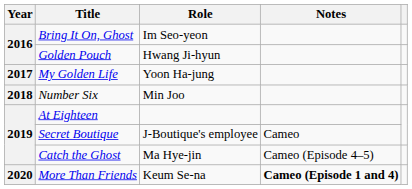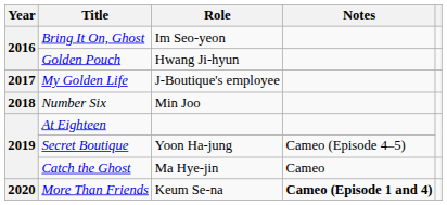My Golden Life | Role: Yoon Ha-jung -> J-Boutique's employee
Secret Boutique | Role: J-Boutique's employee -> Yoon Ha-jung
Secret Boutique | Notes: Cameo -> Cameo (Episode 4–5)
Catch the Ghost | Notes: Cameo (Episode 4–5) -> Cameo
